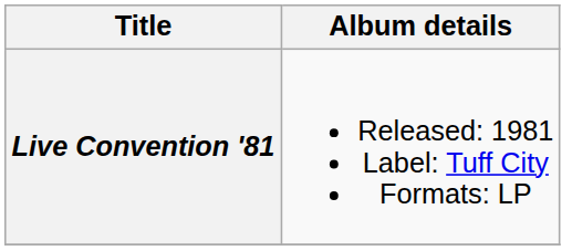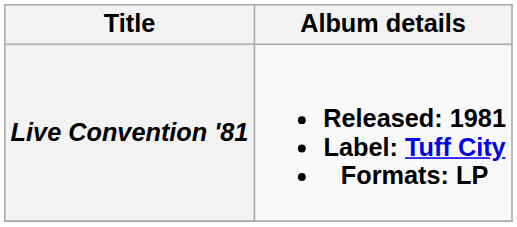Live Convention '81 | Album details: normal -> bold
